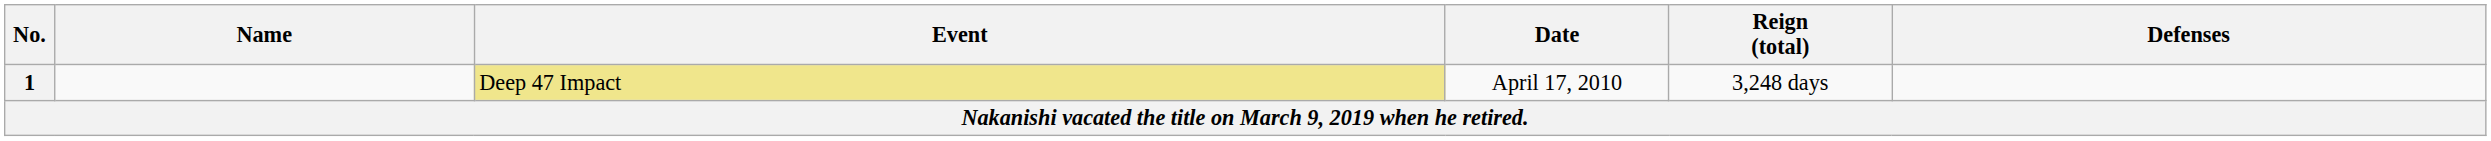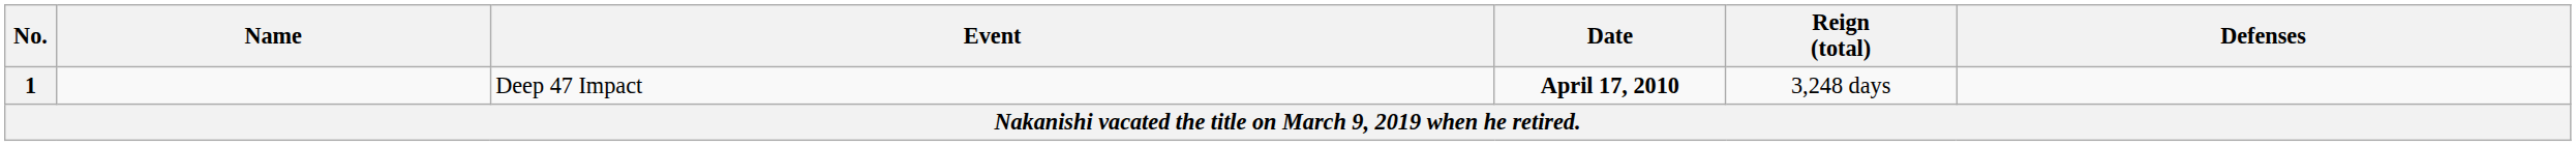1 | Event: khaki background -> no background
1 | Date: normal -> bold
